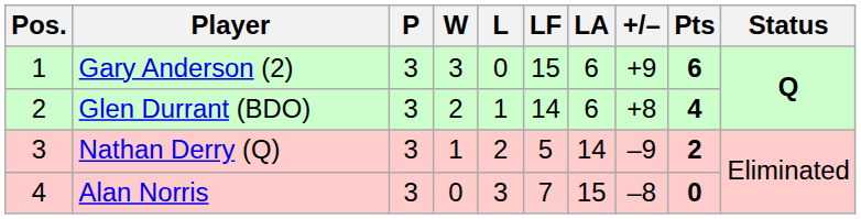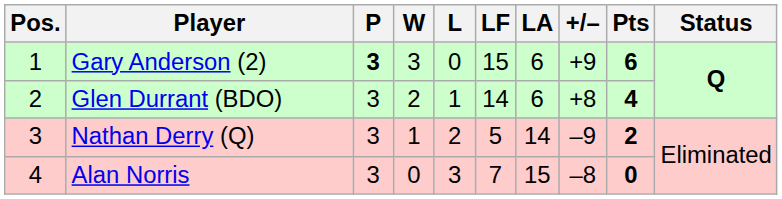Gary Anderson (2) | P: normal -> bold
